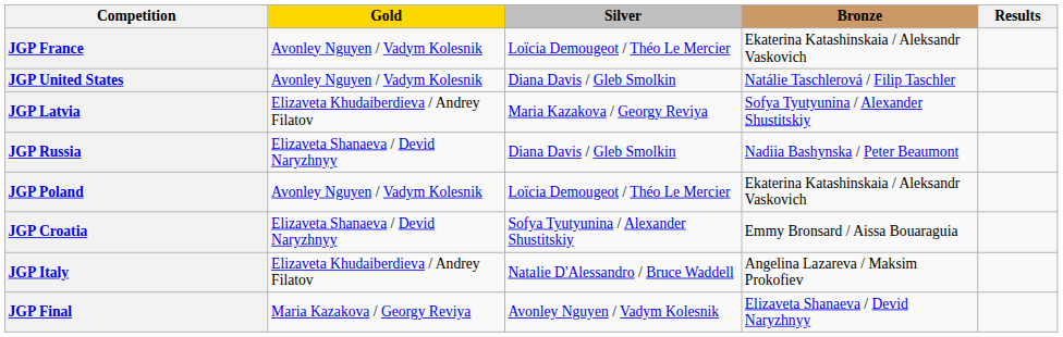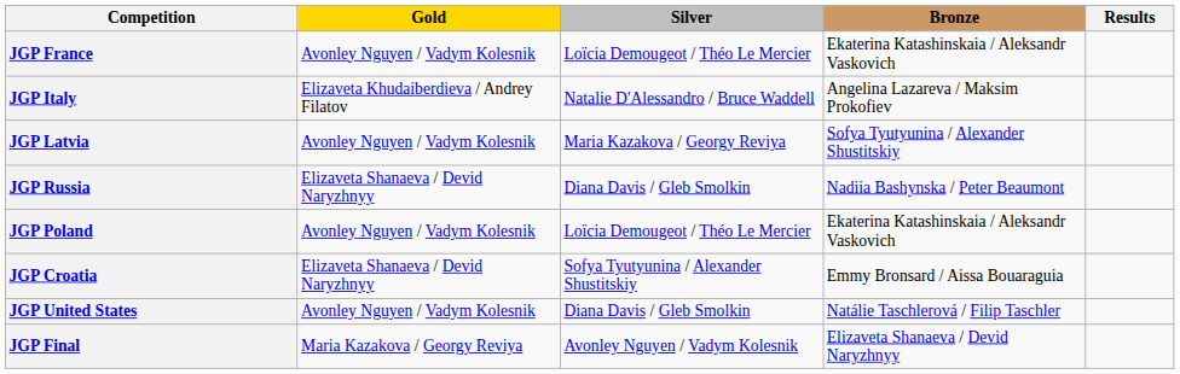rows swapped: JGP United States <-> JGP Italy
JGP Latvia | Gold: Elizaveta Khudaiberdieva / Andrey Filatov -> Avonley Nguyen / Vadym Kolesnik
